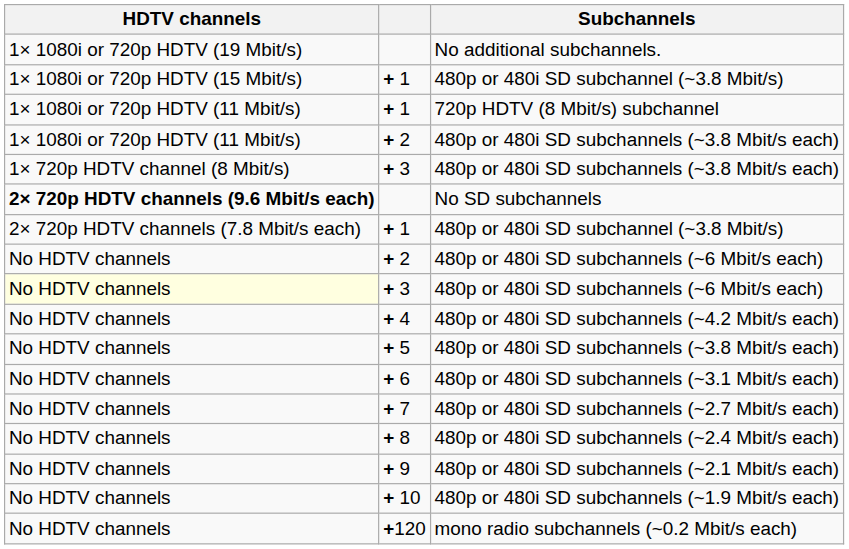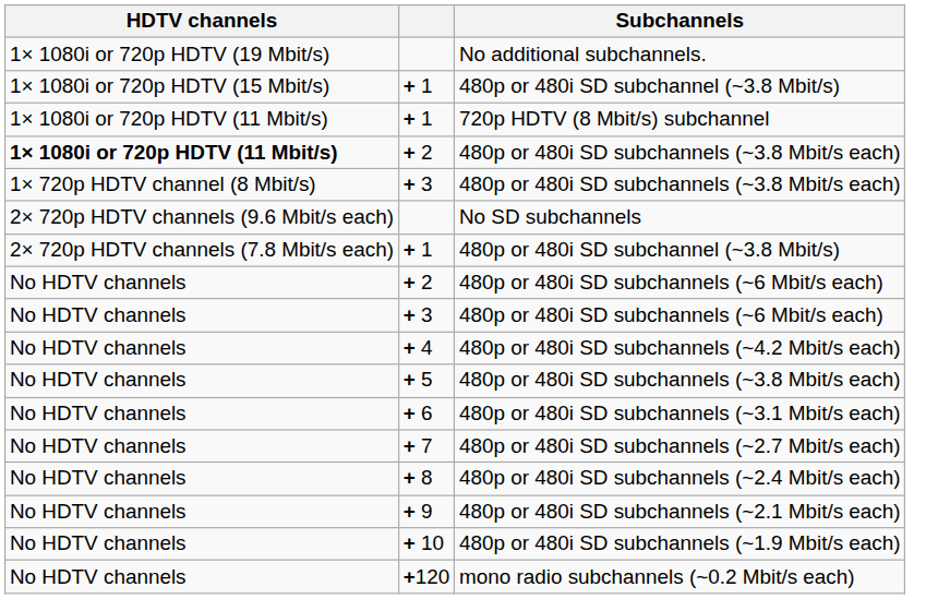+ 2 / 480p or 480i SD subchannels (~3.8 Mbit/s each) | HDTV channels: normal -> bold
No SD subchannels | HDTV channels: bold -> normal
+ 3 / 480p or 480i SD subchannels (~6 Mbit/s each) | HDTV channels: lightyellow background -> no background
